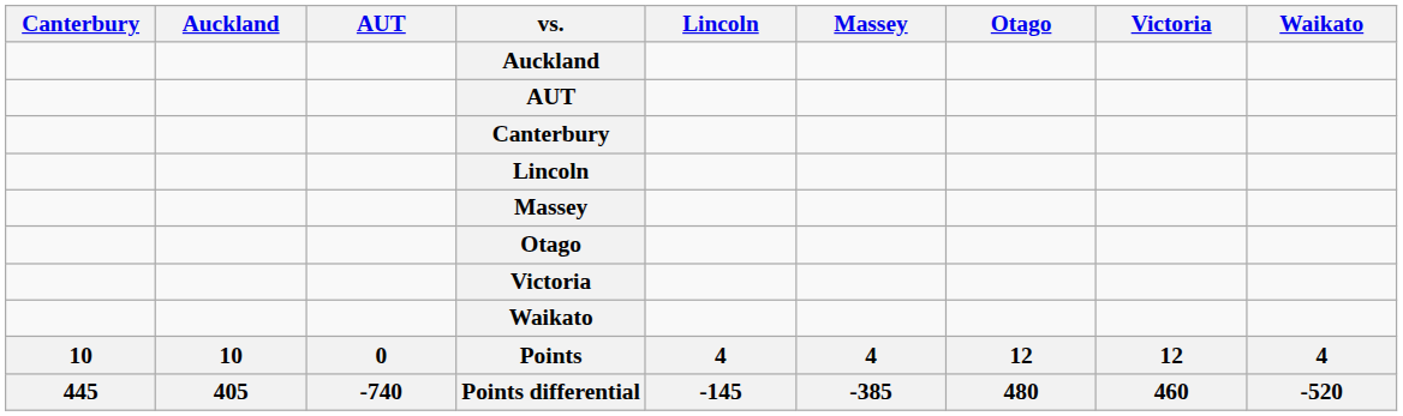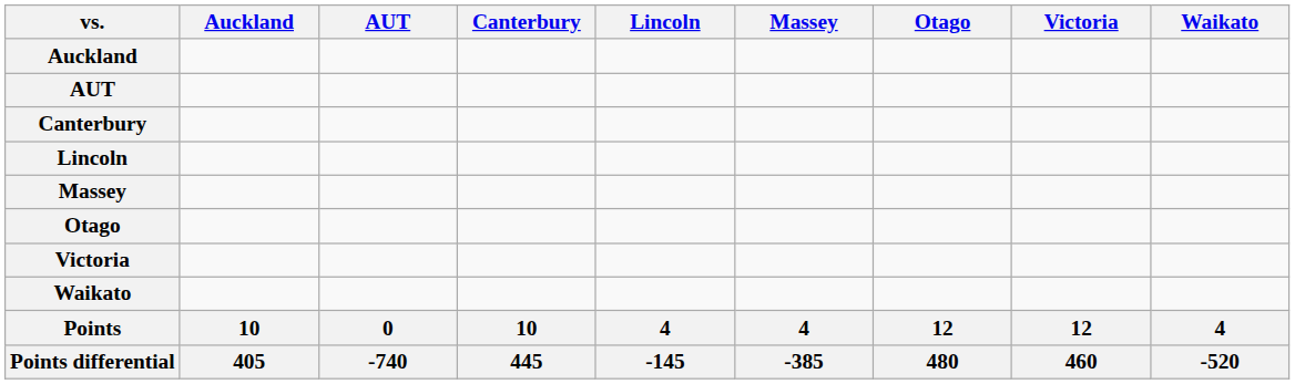columns swapped: vs. <-> Canterbury
